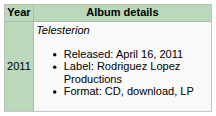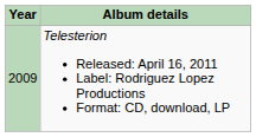row 2 | Year: 2011 -> 2009
